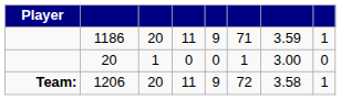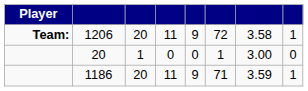rows swapped: 1186 <-> 1206
